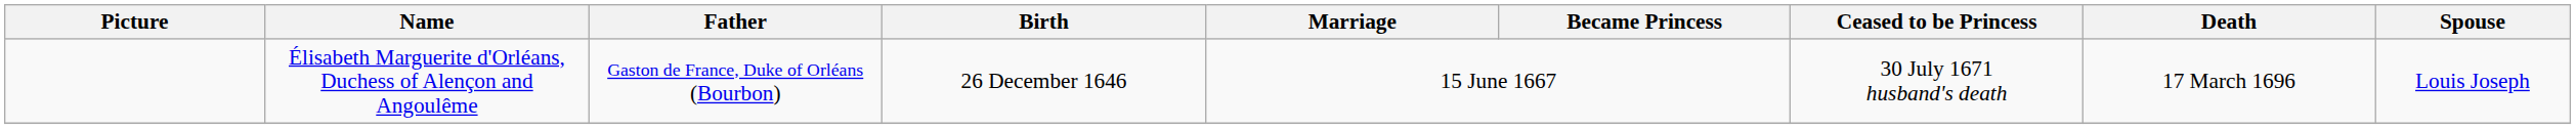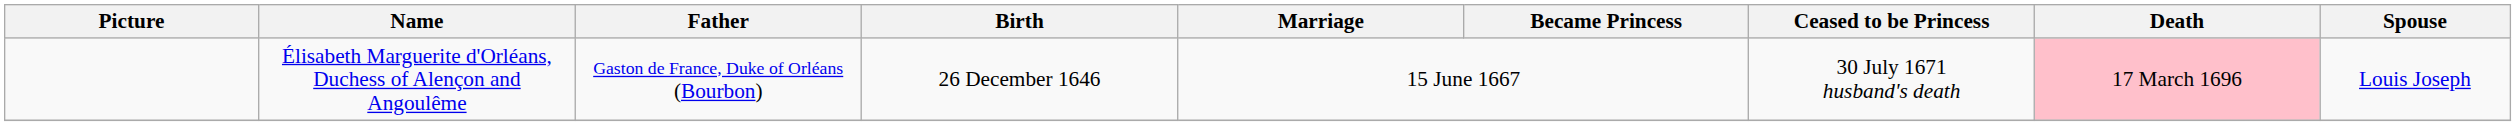row 2 | Death: no background -> pink background
